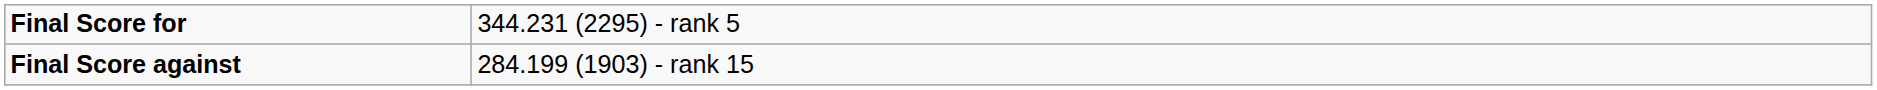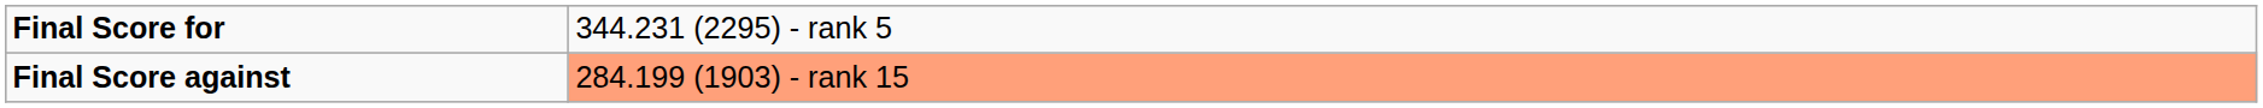Final Score against | column 2: no background -> lightsalmon background
